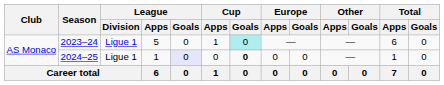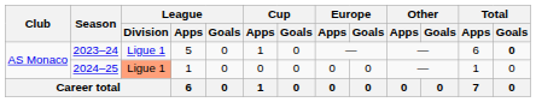2023–24 | Cup / Goals: paleturquoise background -> no background
2023–24 | Total / Goals: normal -> bold
2024–25 | League / Division: no background -> lightsalmon background
2024–25 | League / Goals: lavender background -> no background
2024–25 | Cup / Goals: bold -> normal
